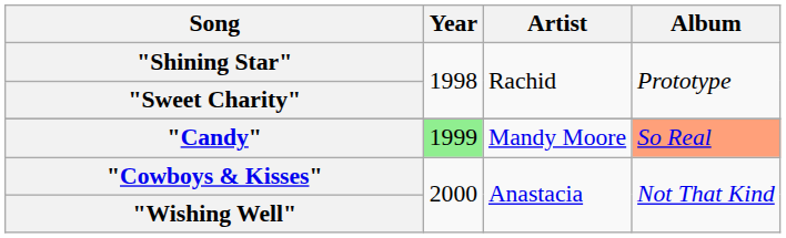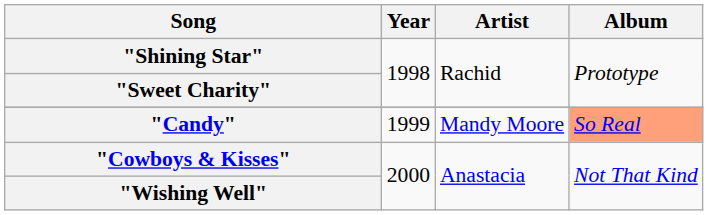"Candy" | Year: lightgreen background -> no background
